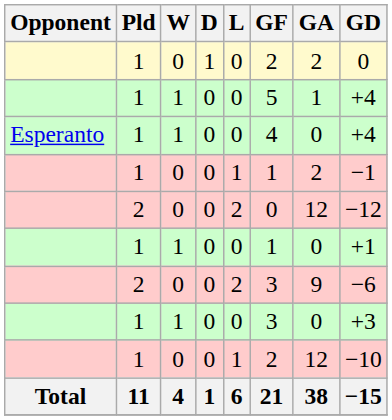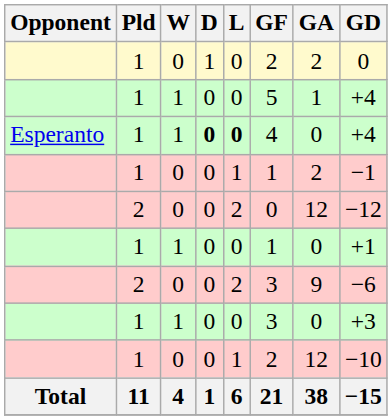Esperanto | D: normal -> bold
Esperanto | L: normal -> bold
